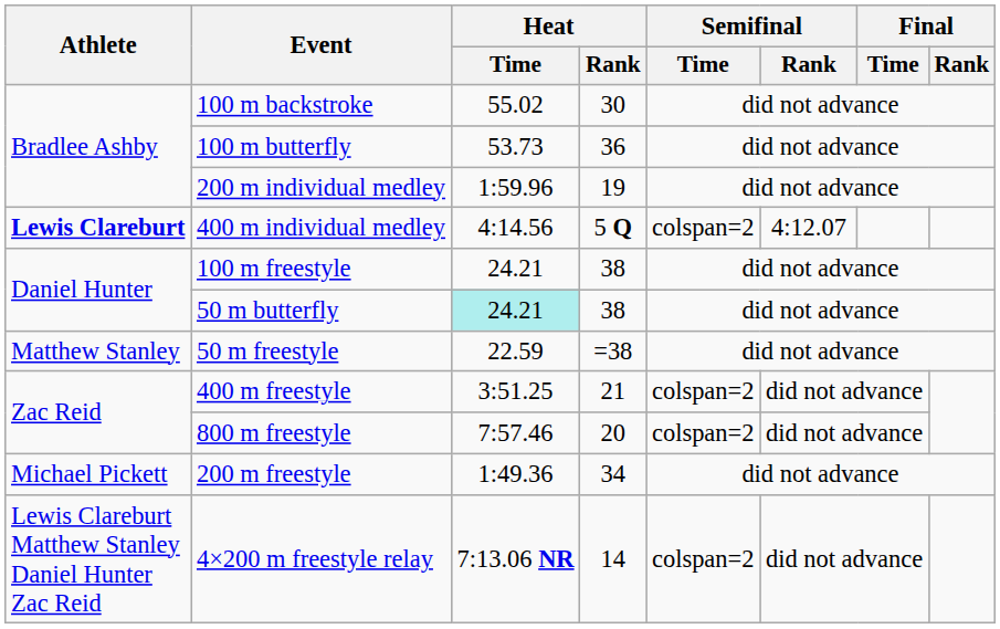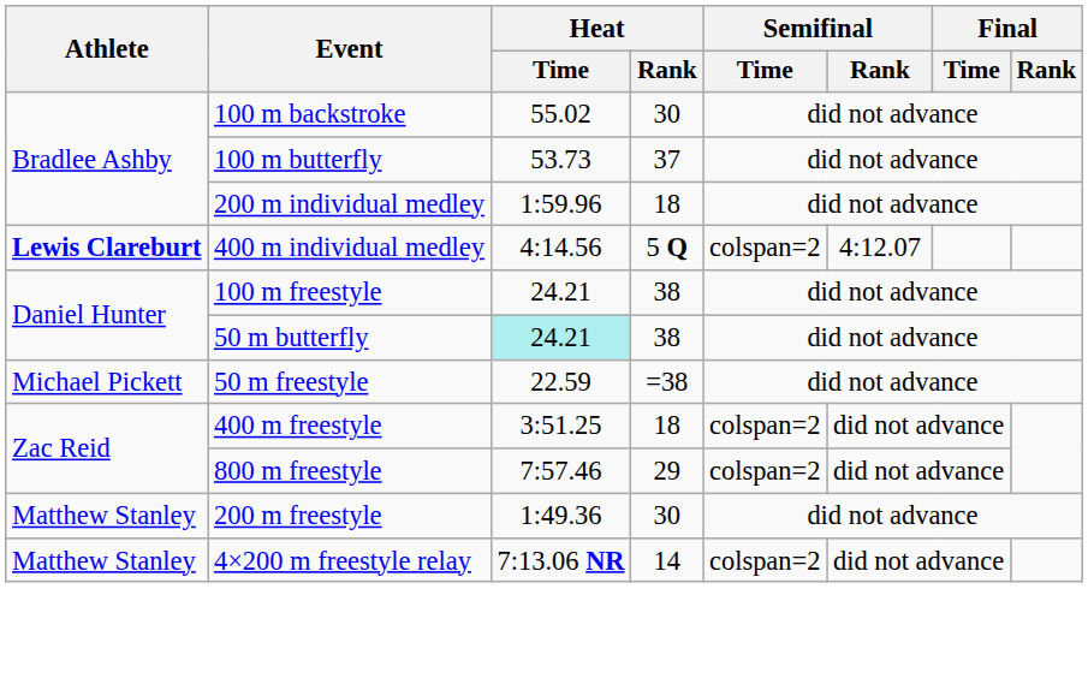100 m butterfly | Heat / Rank: 36 -> 37
200 m individual medley | Heat / Rank: 19 -> 18
50 m freestyle | Athlete: Matthew Stanley -> Michael Pickett
400 m freestyle | Heat / Rank: 21 -> 18
800 m freestyle | Heat / Rank: 20 -> 29
200 m freestyle | Athlete: Michael Pickett -> Matthew Stanley
200 m freestyle | Heat / Rank: 34 -> 30
4×200 m freestyle relay | Athlete: Lewis Clareburt Matthew Stanley Daniel Hunter Zac Reid -> Matthew Stanley
